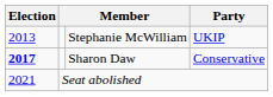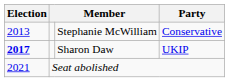Stephanie McWilliam | Party: UKIP -> Conservative
Sharon Daw | Party: Conservative -> UKIP
